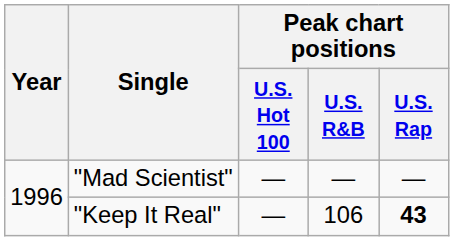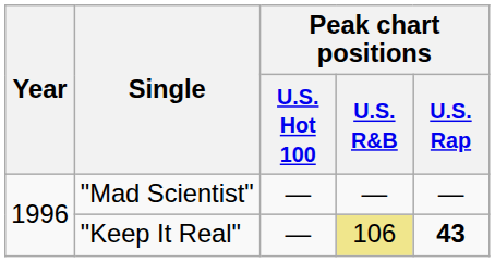"Keep It Real" | Peak chart positions / U.S. R&B: no background -> khaki background
